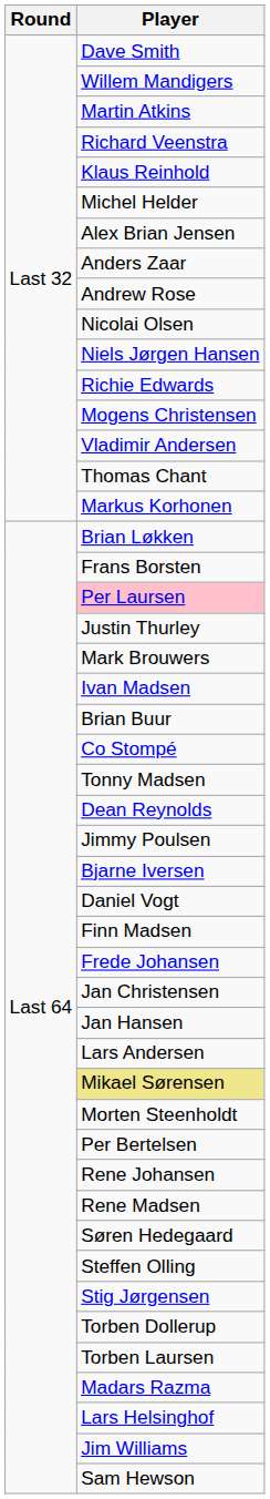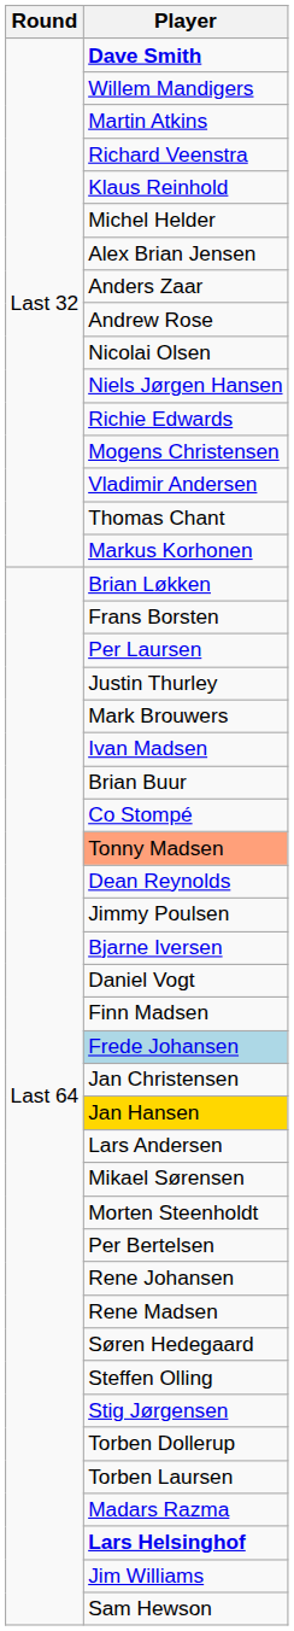Dave Smith | Player: normal -> bold
Per Laursen | Player: pink background -> no background
Tonny Madsen | Player: no background -> lightsalmon background
Frede Johansen | Player: no background -> lightblue background
Jan Hansen | Player: no background -> gold background
Mikael Sørensen | Player: khaki background -> no background
Lars Helsinghof | Player: normal -> bold
